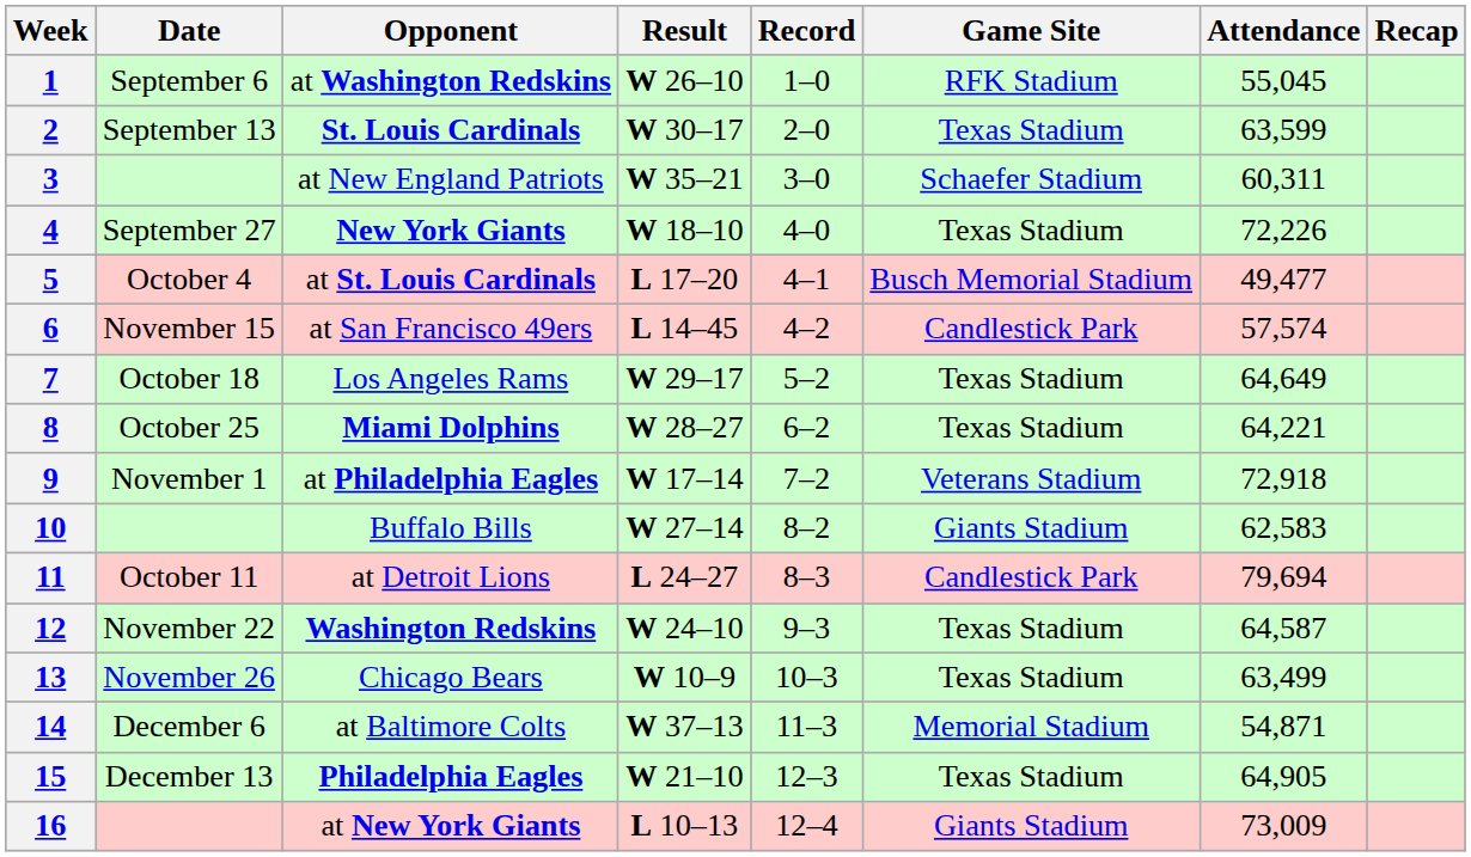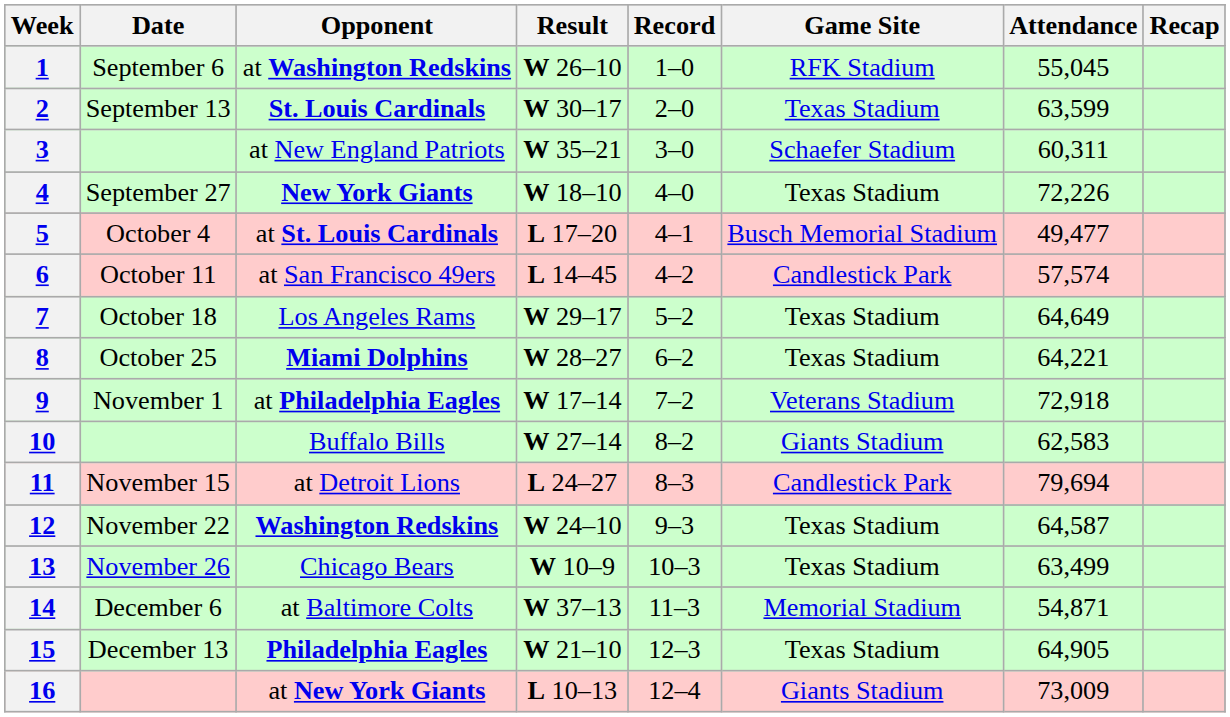6 | Date: November 15 -> October 11
11 | Date: October 11 -> November 15
